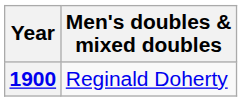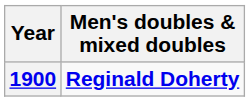1900 | Men's doubles & mixed doubles: normal -> bold
